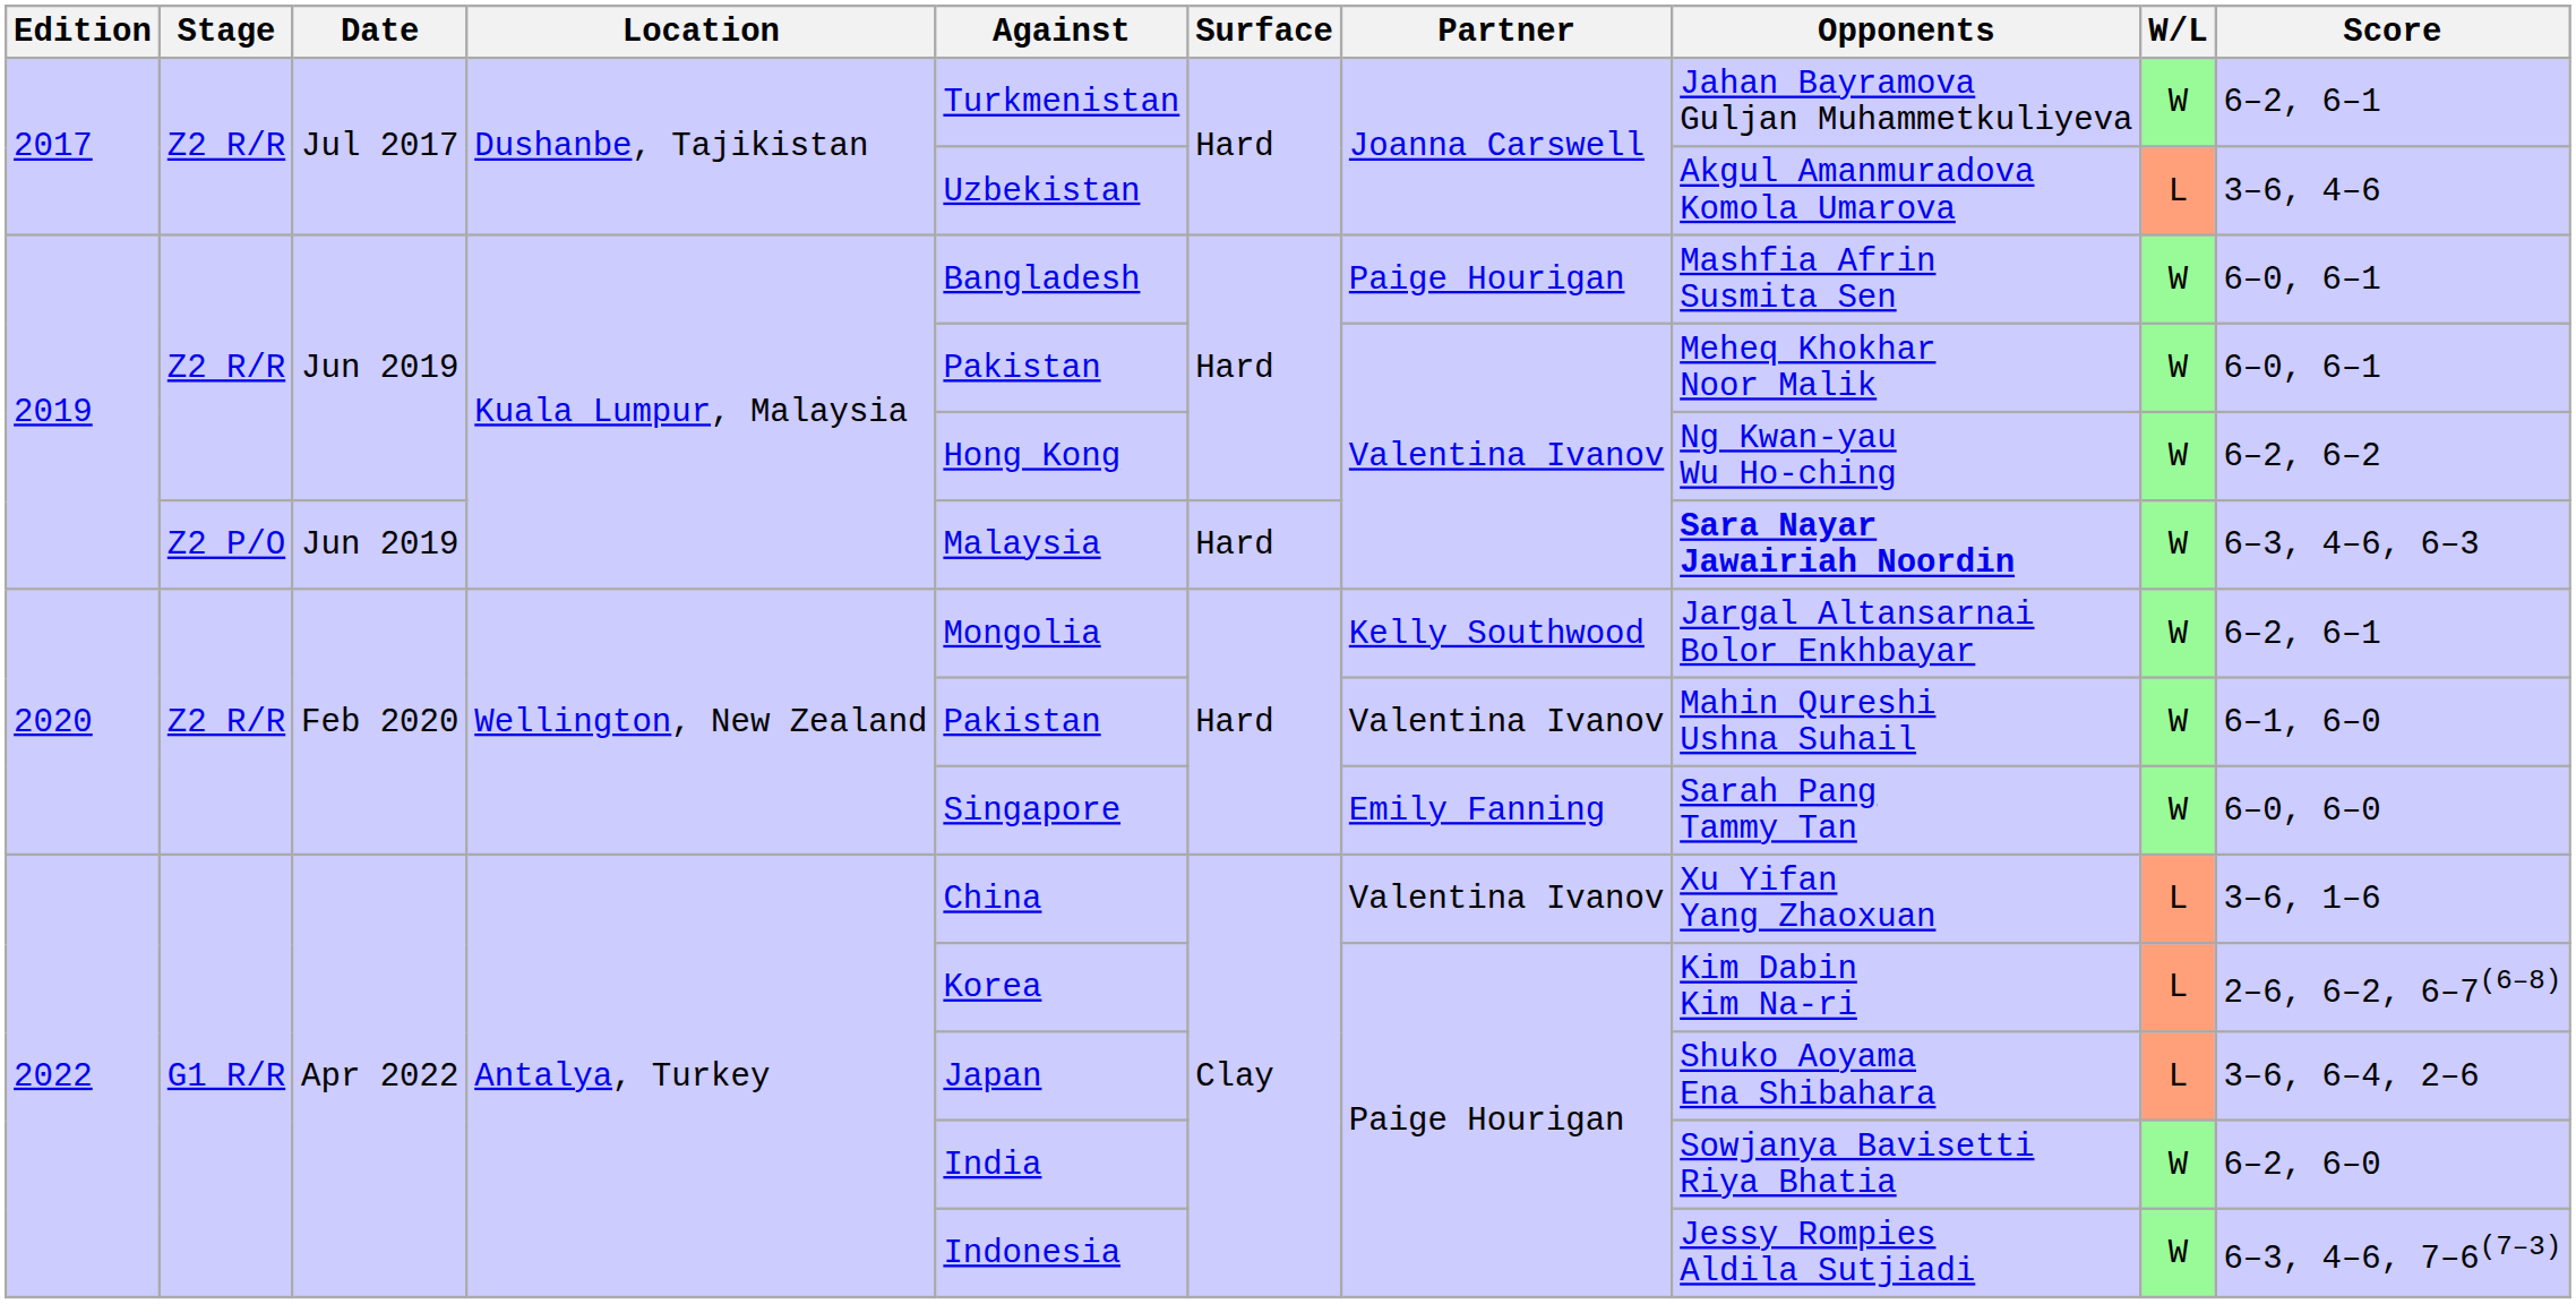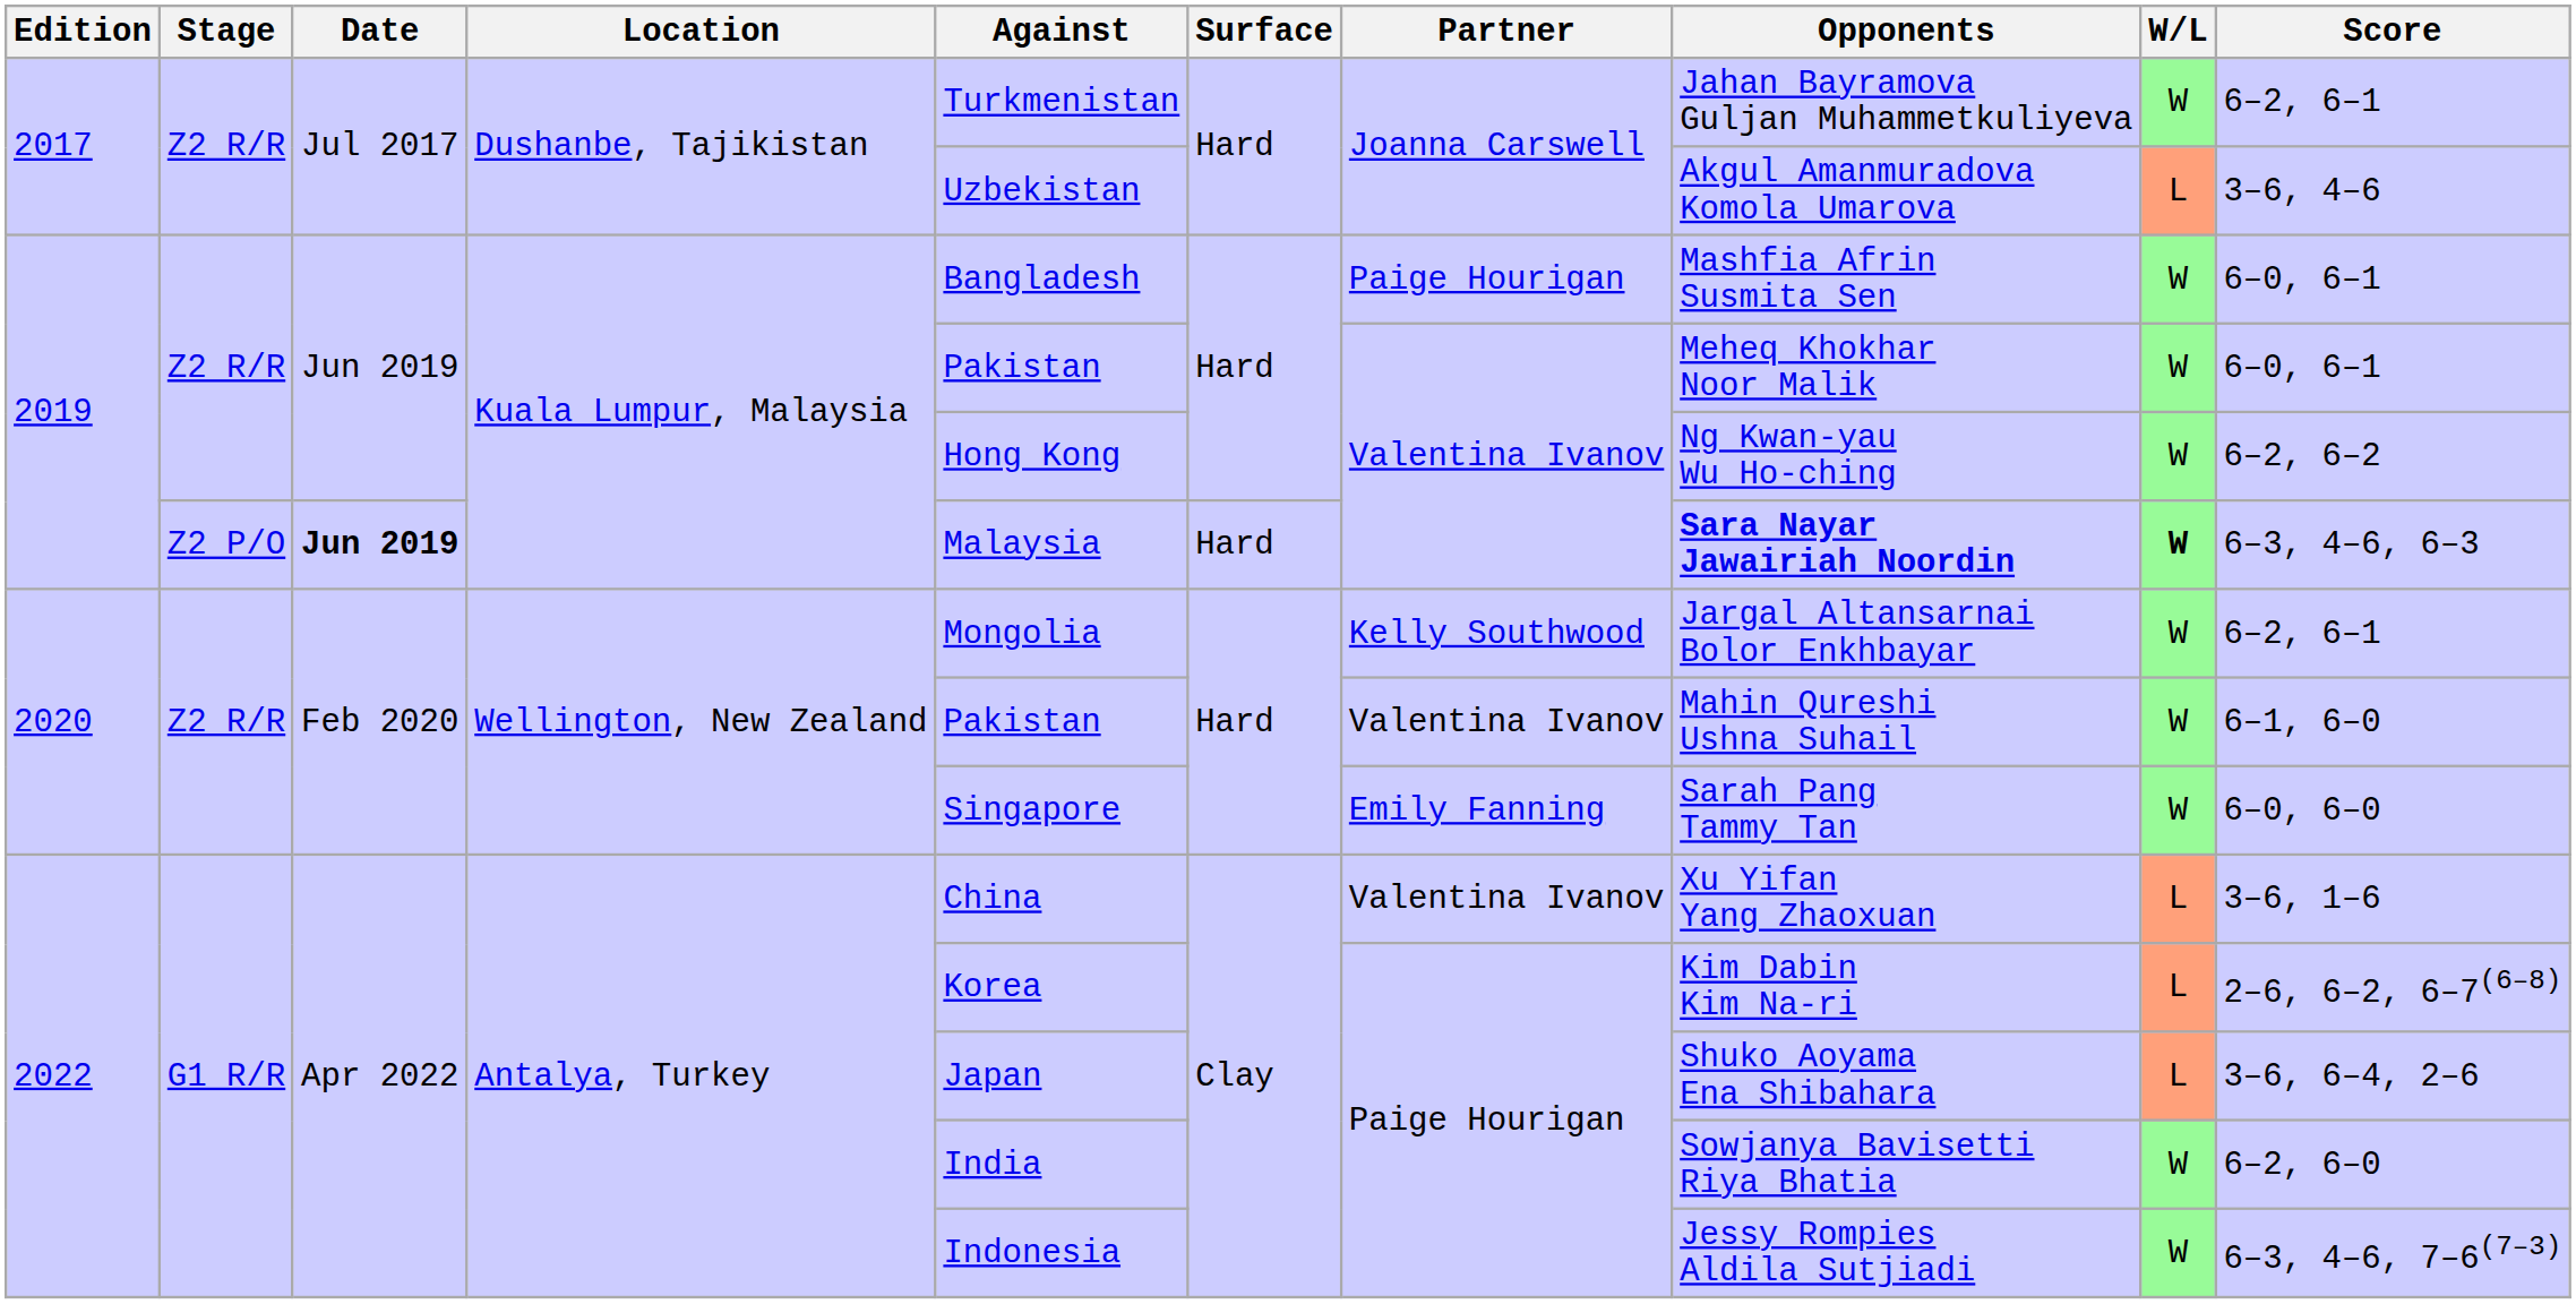2019 / Z2 P/O | Date: normal -> bold
2019 / Z2 P/O | W/L: normal -> bold
